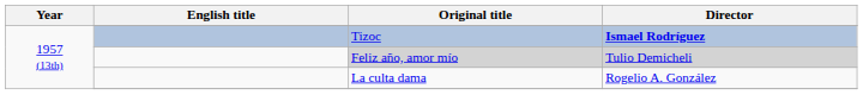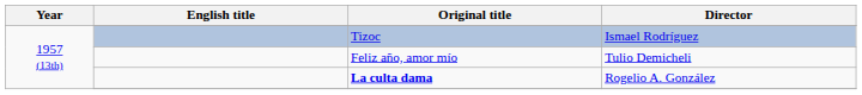Tizoc | Director: bold -> normal
Feliz año, amor mío | Original title: lightgrey background -> no background
Feliz año, amor mío | Director: lightgrey background -> no background
La culta dama | Original title: normal -> bold
